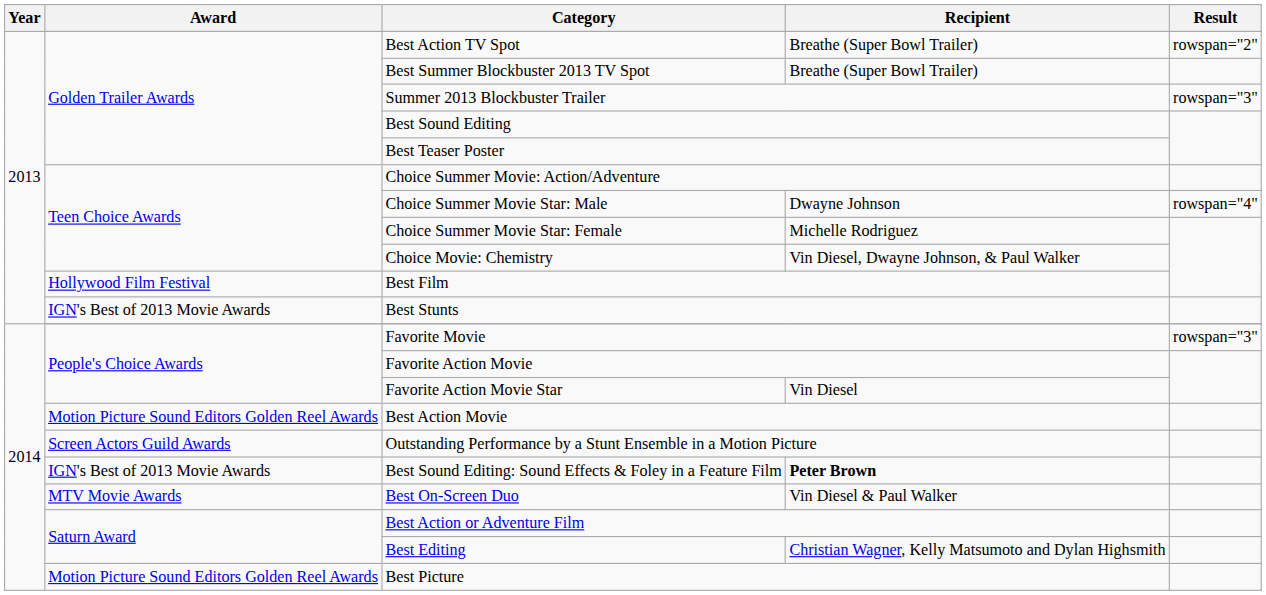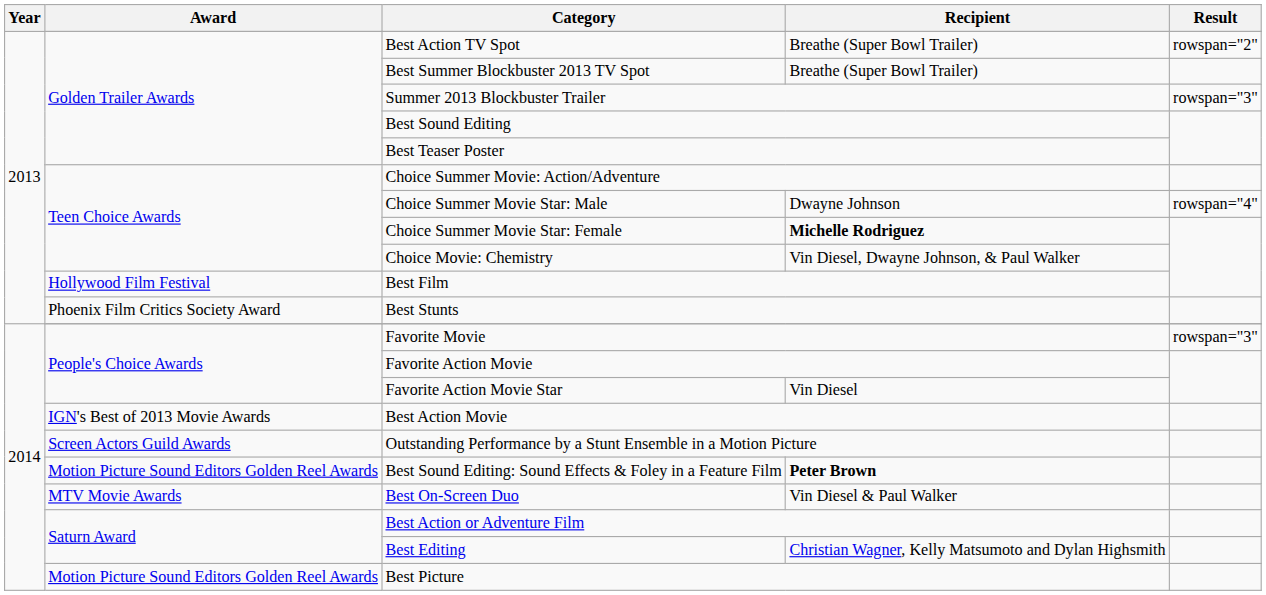Choice Summer Movie Star: Female | Recipient: normal -> bold
Best Stunts | Award: IGN's Best of 2013 Movie Awards -> Phoenix Film Critics Society Award
Best Action Movie | Award: Motion Picture Sound Editors Golden Reel Awards -> IGN's Best of 2013 Movie Awards
Best Sound Editing: Sound Effects & Foley in a Feature Film | Award: IGN's Best of 2013 Movie Awards -> Motion Picture Sound Editors Golden Reel Awards
